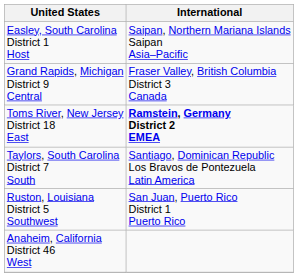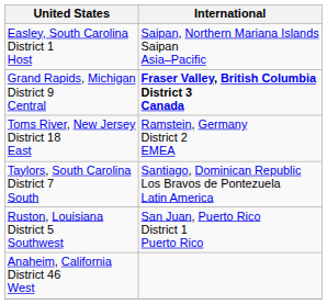Grand Rapids, Michigan District 9 Central | International: normal -> bold
Toms River, New Jersey District 18 East | International: bold -> normal
